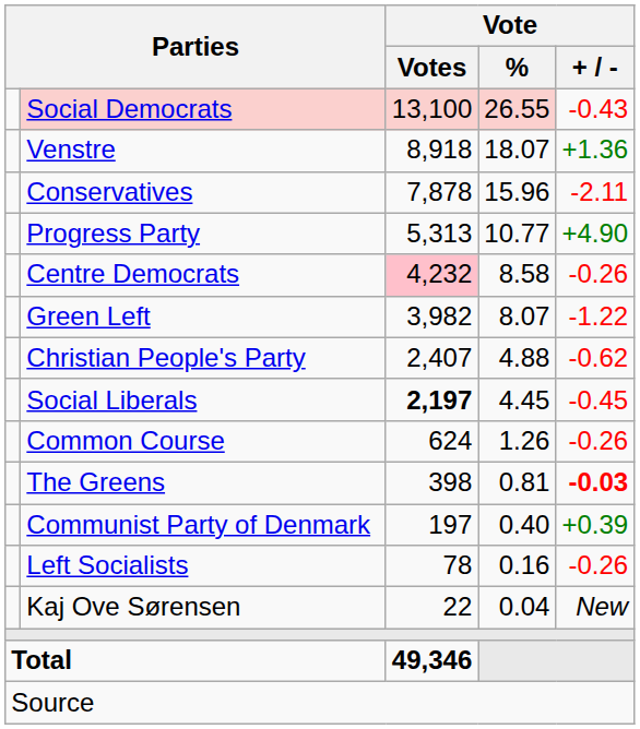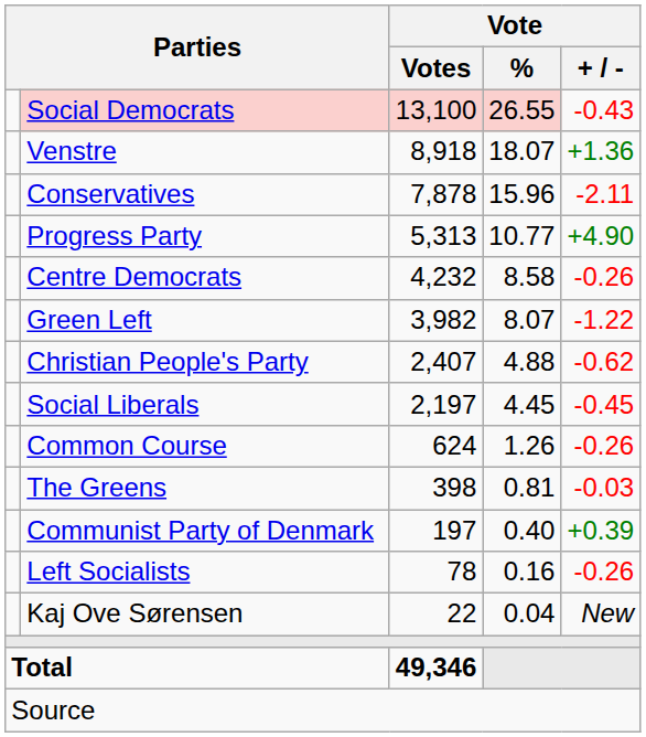Centre Democrats | Vote / Votes: pink background -> no background
Social Liberals | Vote / Votes: bold -> normal
The Greens | Vote / + / -: bold -> normal
